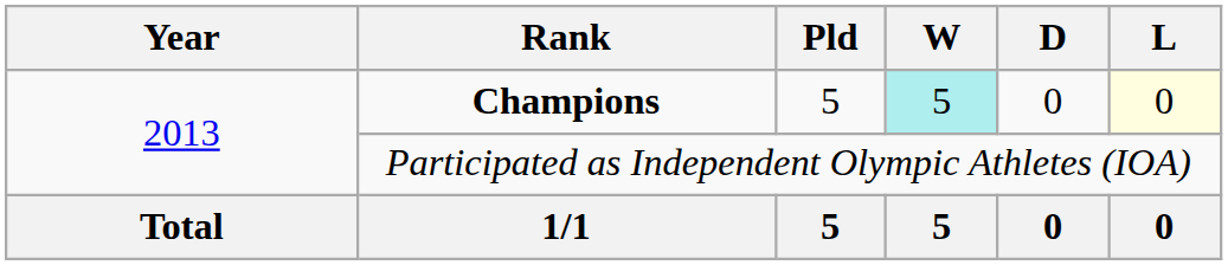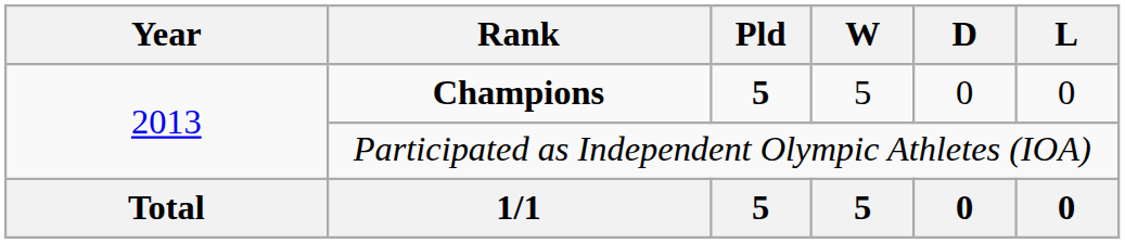Champions | Pld: normal -> bold
Champions | W: paleturquoise background -> no background
Champions | L: lightyellow background -> no background
